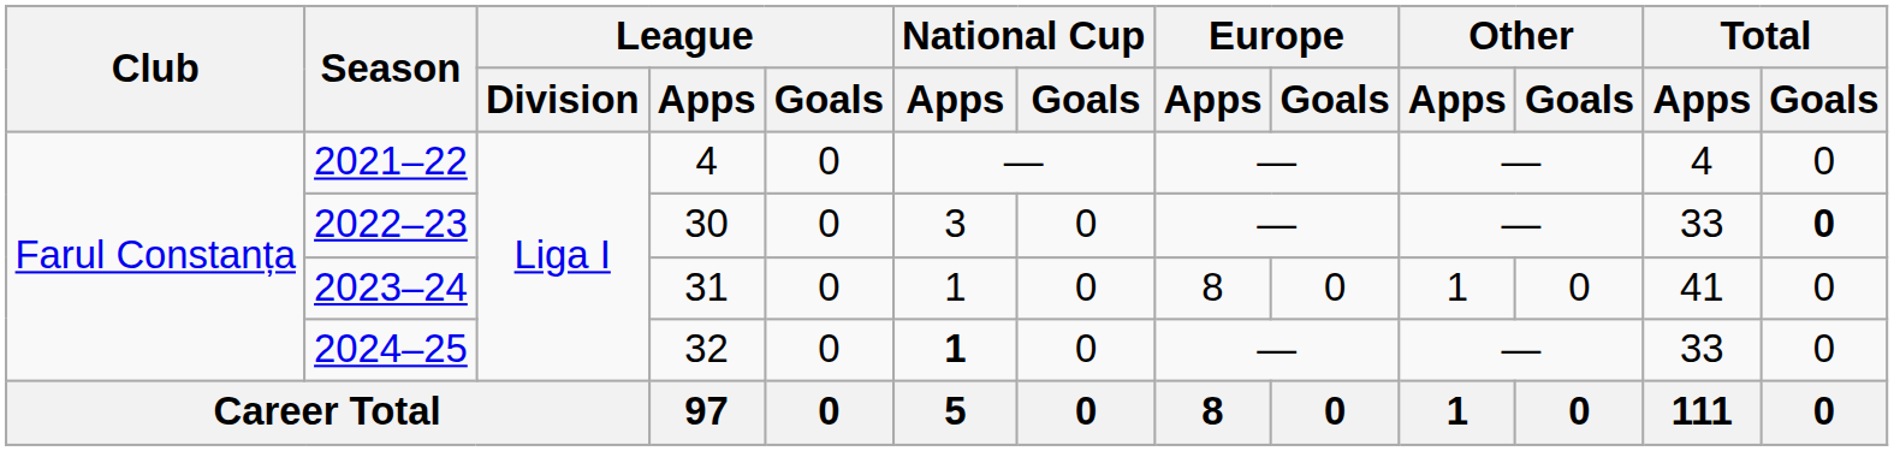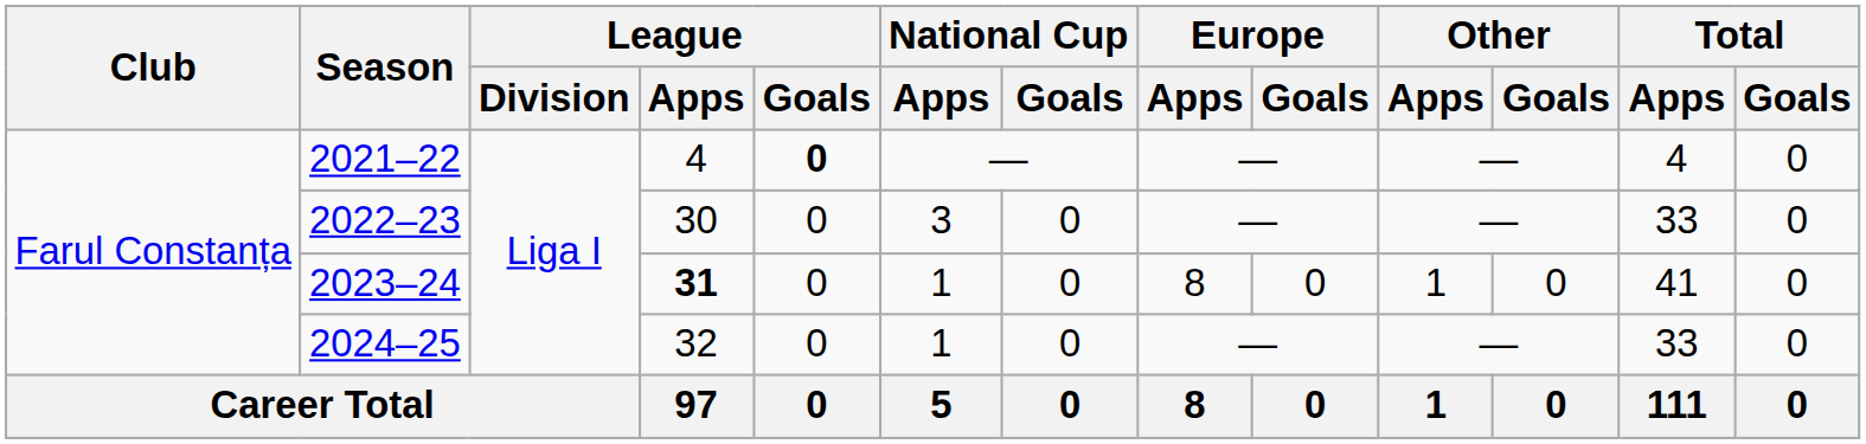2021–22 | League / Goals: normal -> bold
2022–23 | Total / Goals: bold -> normal
2023–24 | League / Apps: normal -> bold
2024–25 | National Cup / Apps: bold -> normal
